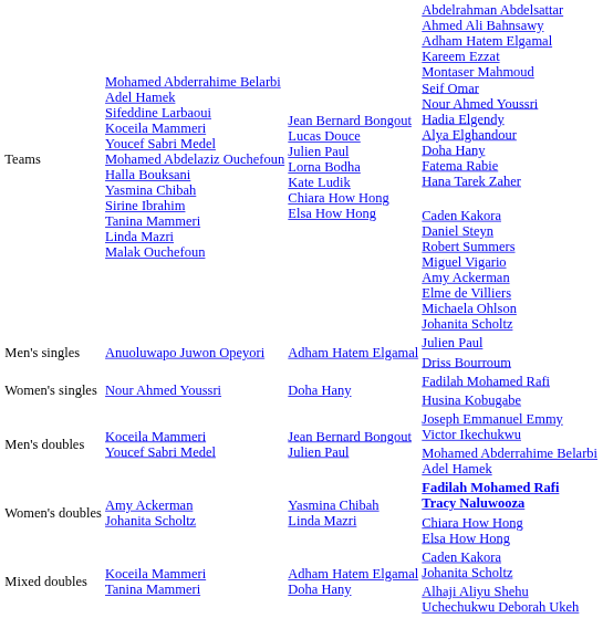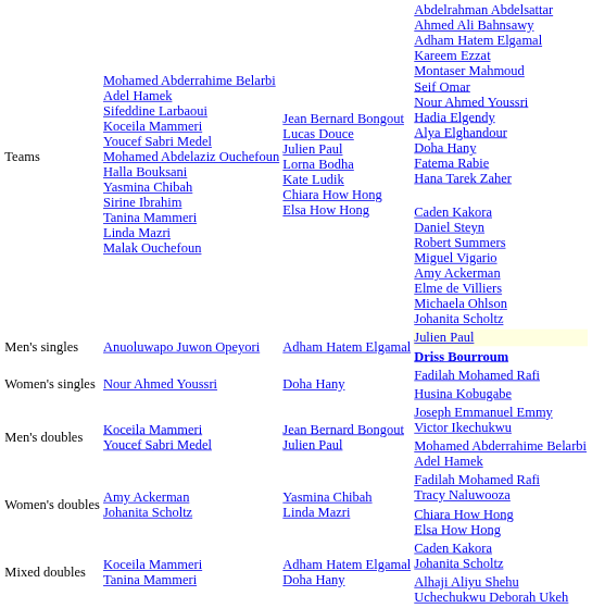Julien Paul | column 4: no background -> lightyellow background
Driss Bourroum | column 4: normal -> bold
Fadilah Mohamed Rafi Tracy Naluwooza | column 4: bold -> normal
